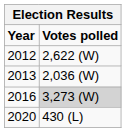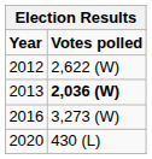2013 | Votes polled: normal -> bold
2016 | Votes polled: lightgrey background -> no background
